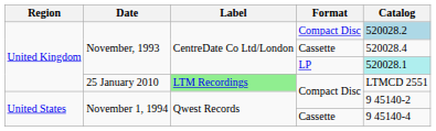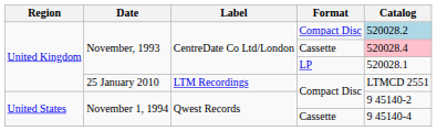November, 1993 / Cassette | Catalog: no background -> pink background
November, 1993 / LP | Catalog: paleturquoise background -> no background
25 January 2010 | Label: lightgreen background -> no background
